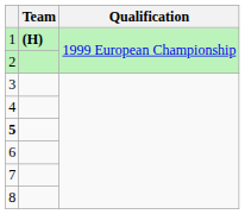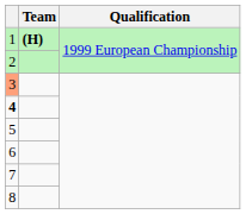3 | column 1: no background -> lightsalmon background
4 | column 1: normal -> bold
5 | column 1: bold -> normal
